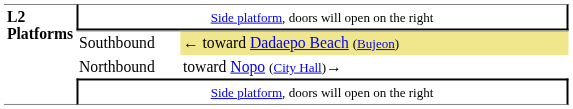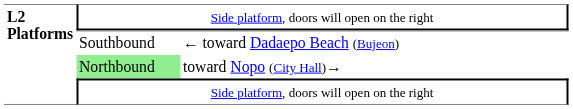Southbound | column 3: khaki background -> no background
Northbound | column 2: no background -> lightgreen background
